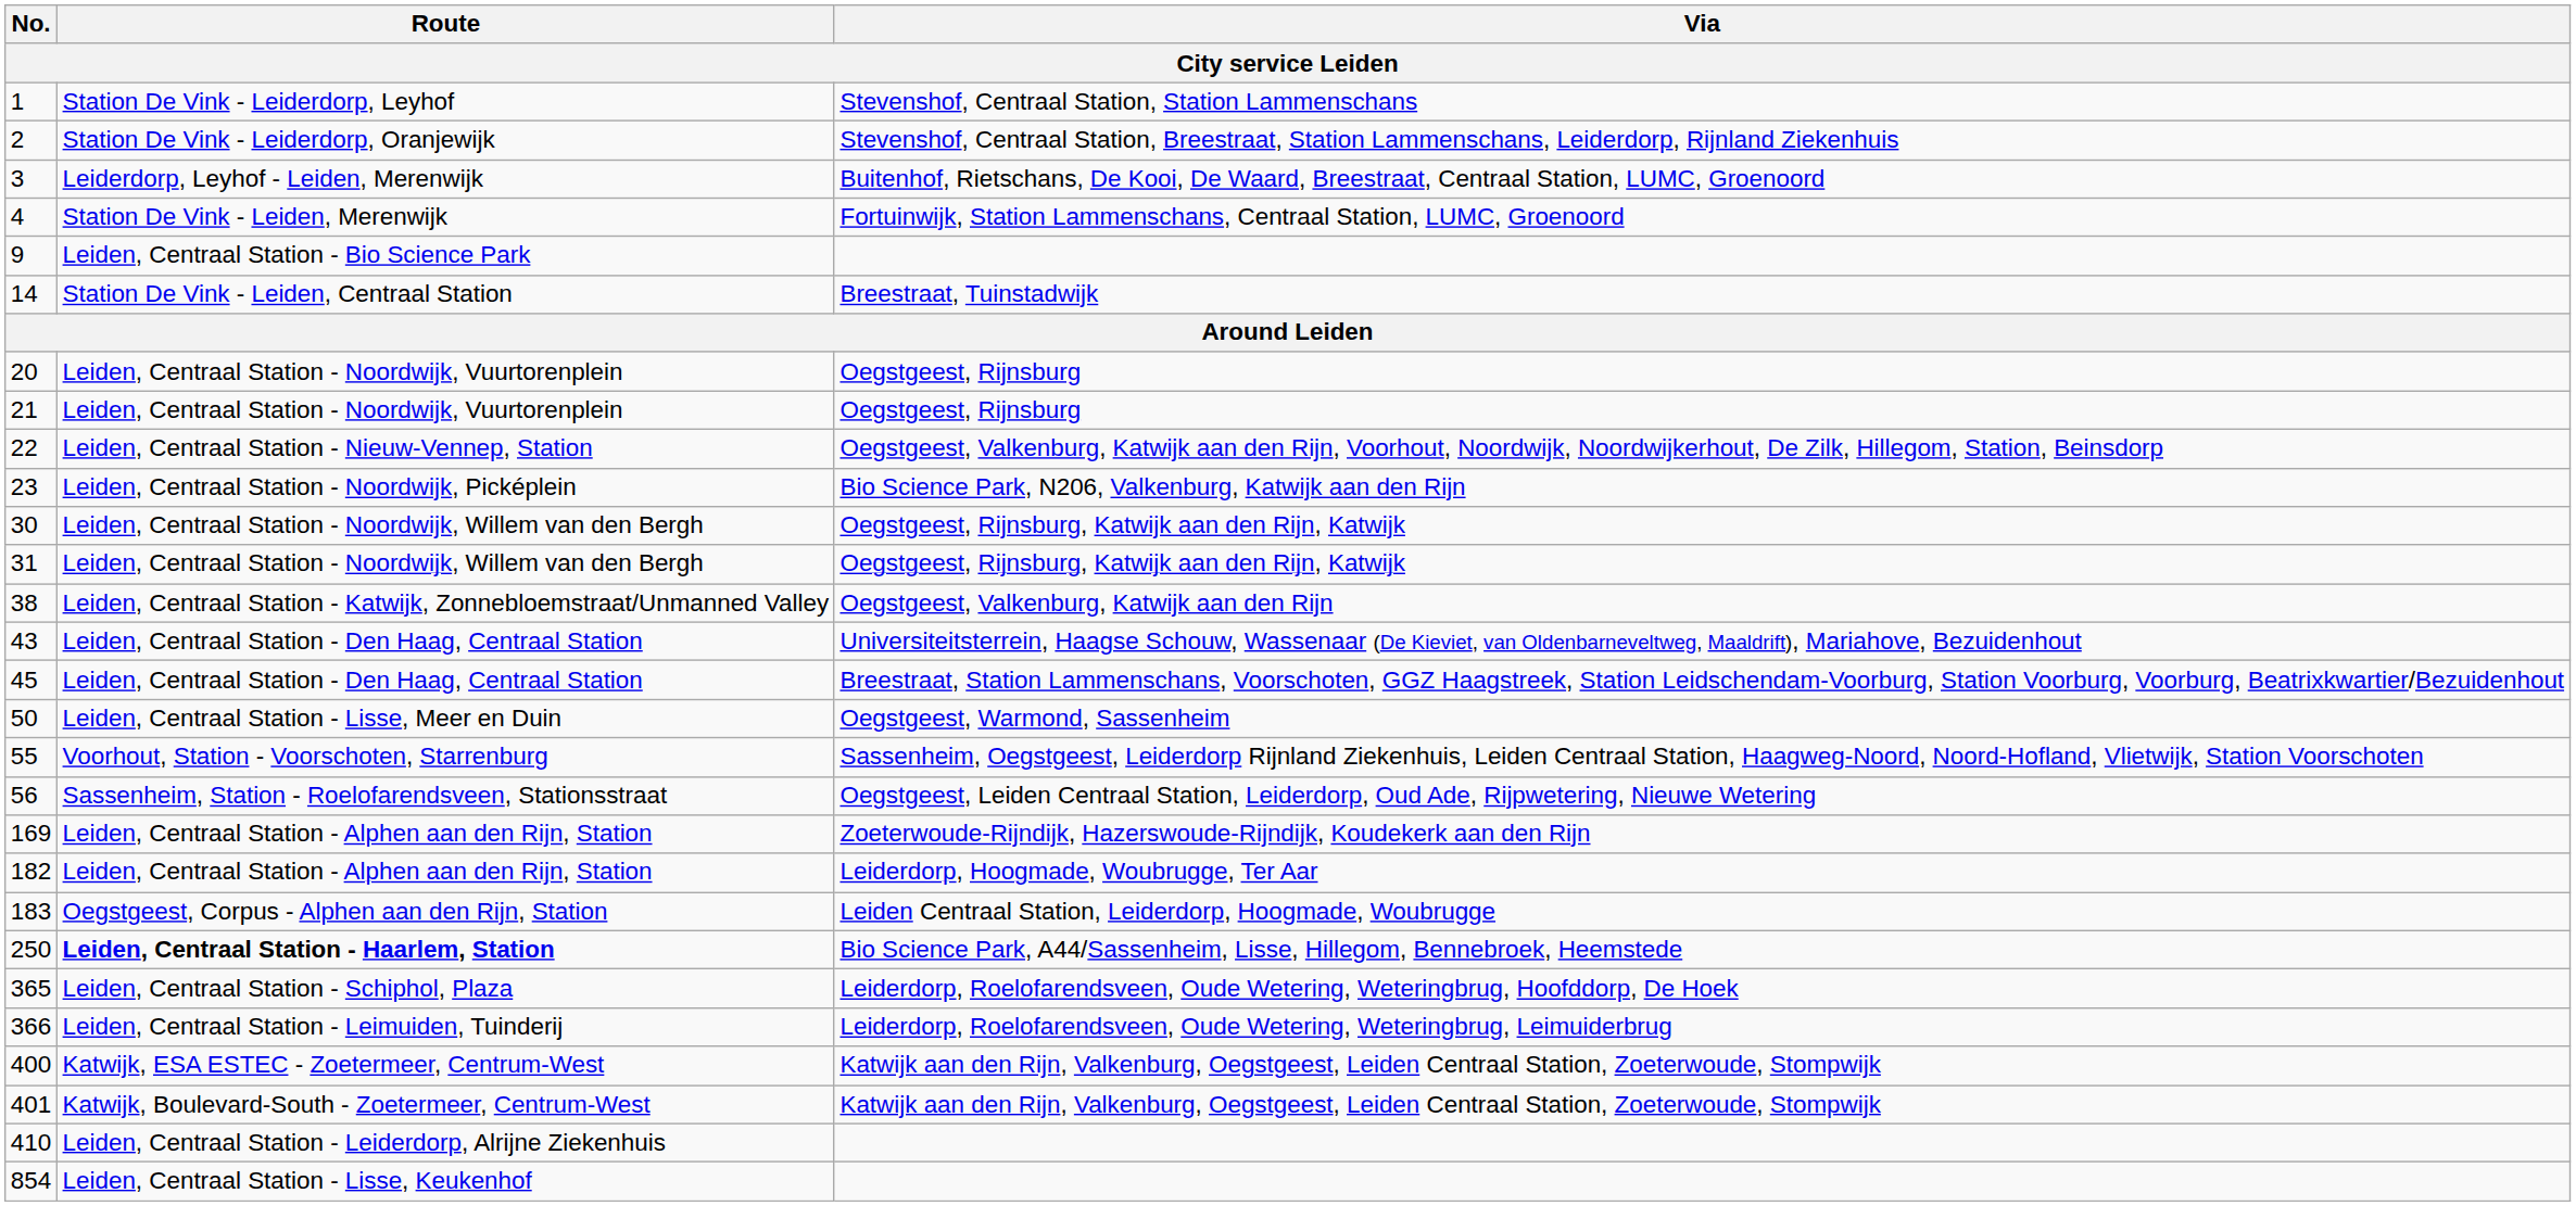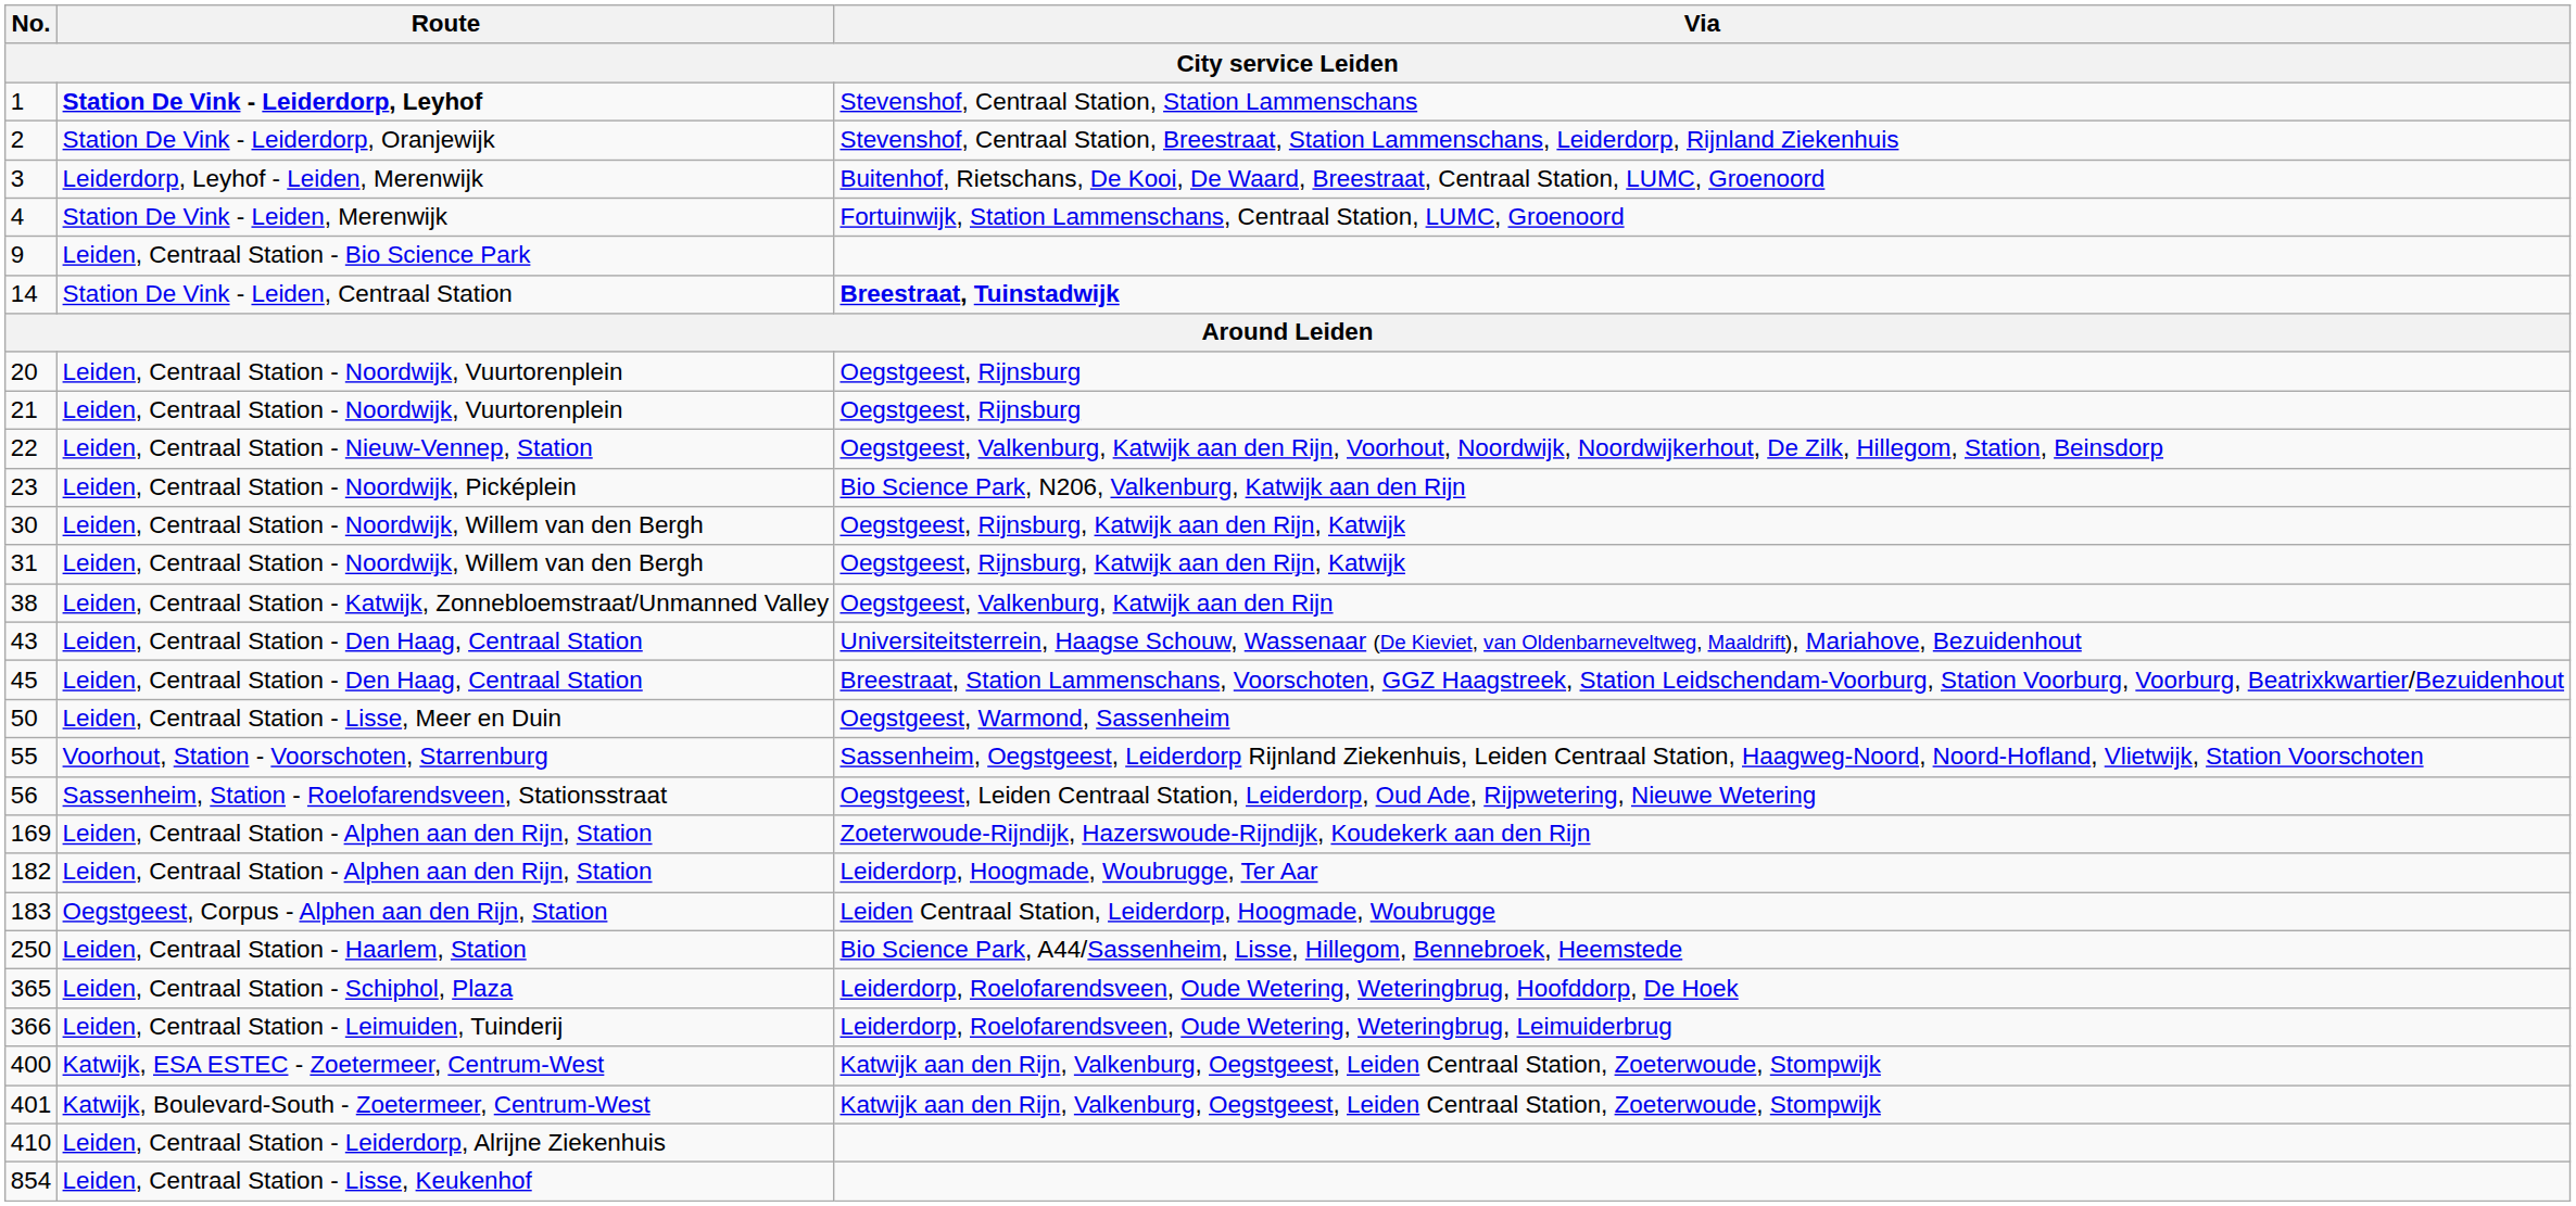1 | Route: normal -> bold
14 | Via: normal -> bold
250 | Route: bold -> normal
